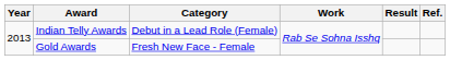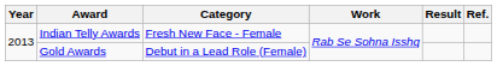Indian Telly Awards | Category: Debut in a Lead Role (Female) -> Fresh New Face - Female
Gold Awards | Category: Fresh New Face - Female -> Debut in a Lead Role (Female)
